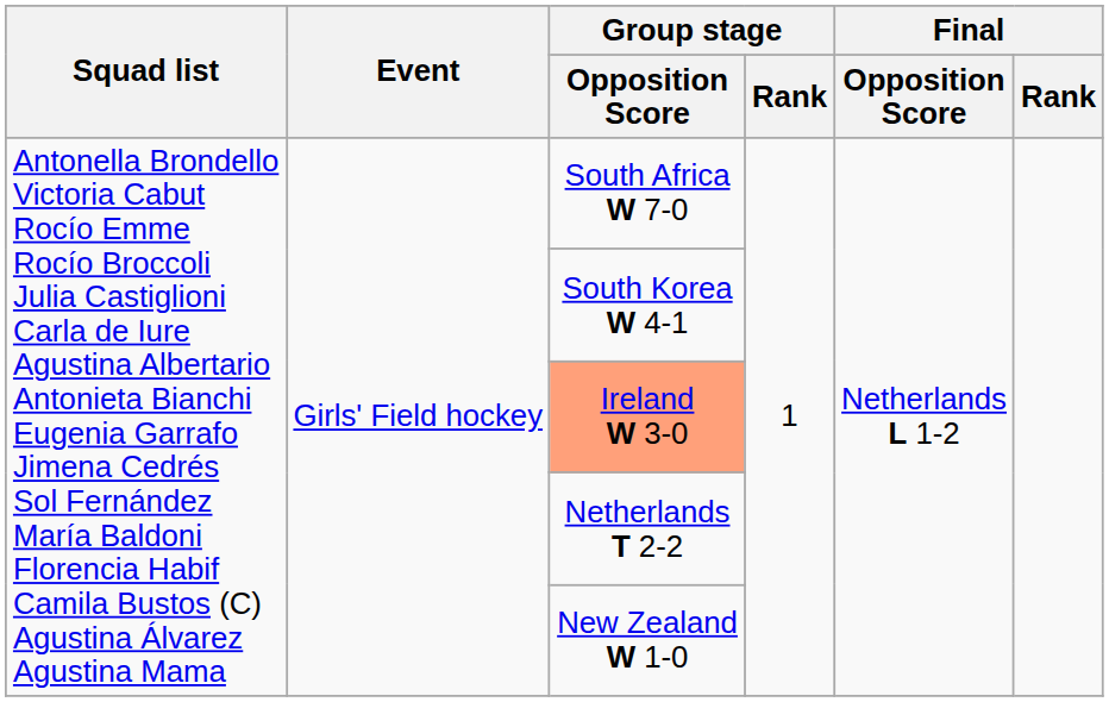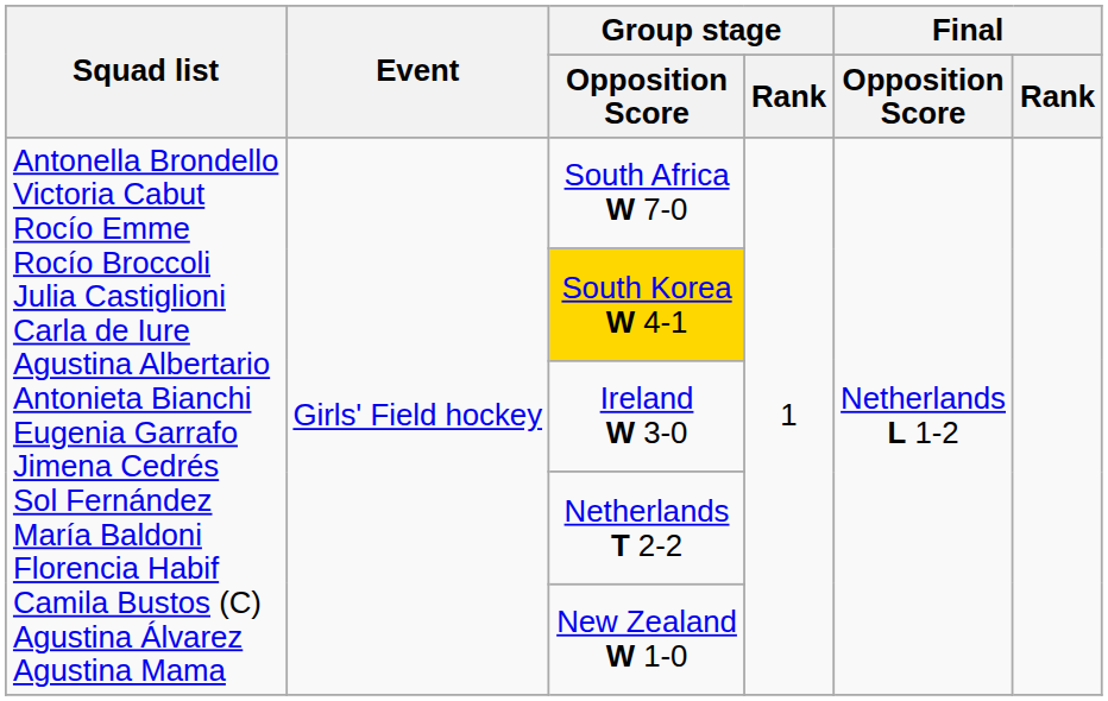South Korea W 4-1 | Group stage / Opposition Score: no background -> gold background
Ireland W 3-0 | Group stage / Opposition Score: lightsalmon background -> no background
